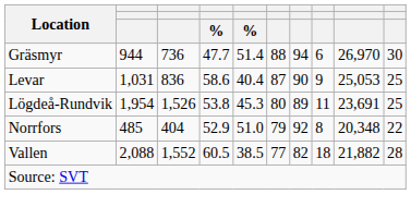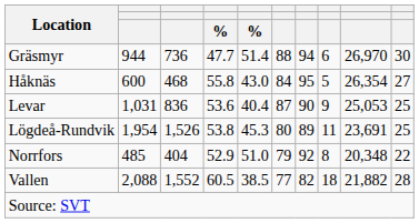+ row: Håknäs | 600 | 468 | 55.8 | 43.0 | 84 | 95 | 5 | 26,354 | 27
Levar | column 4: 58.6 -> 53.6
